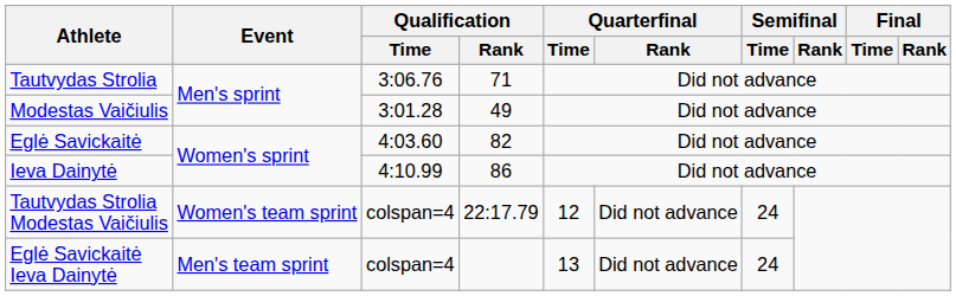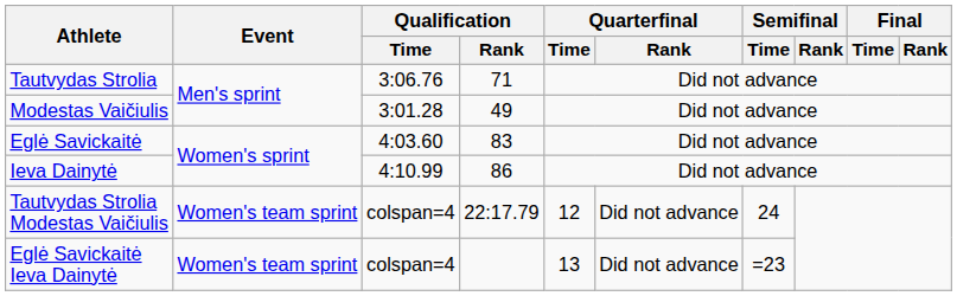Eglė Savickaitė | Qualification / Rank: 82 -> 83
Eglė Savickaitė Ieva Dainytė | Event: Men's team sprint -> Women's team sprint
Eglė Savickaitė Ieva Dainytė | Semifinal / Time: 24 -> =23
